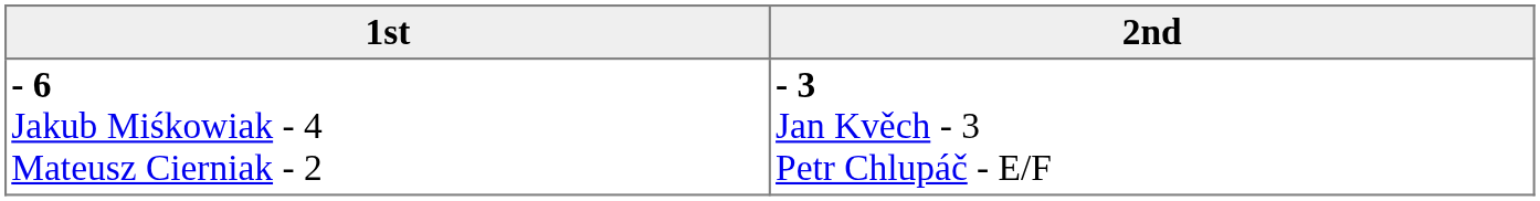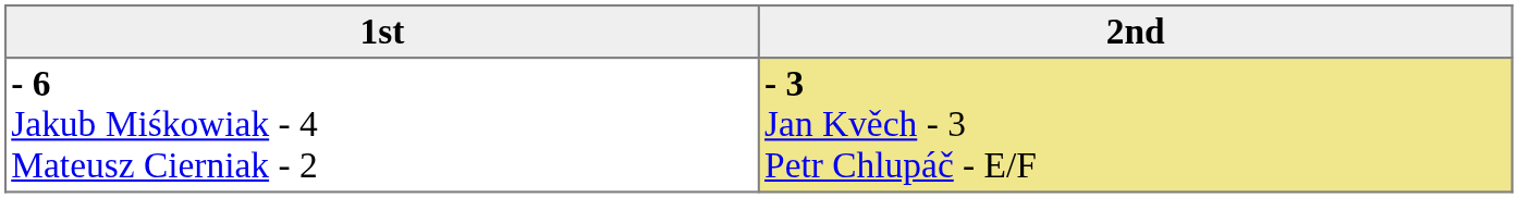- 6 Jakub Miśkowiak - 4 Mateusz Cierniak - 2 | 2nd: no background -> khaki background
